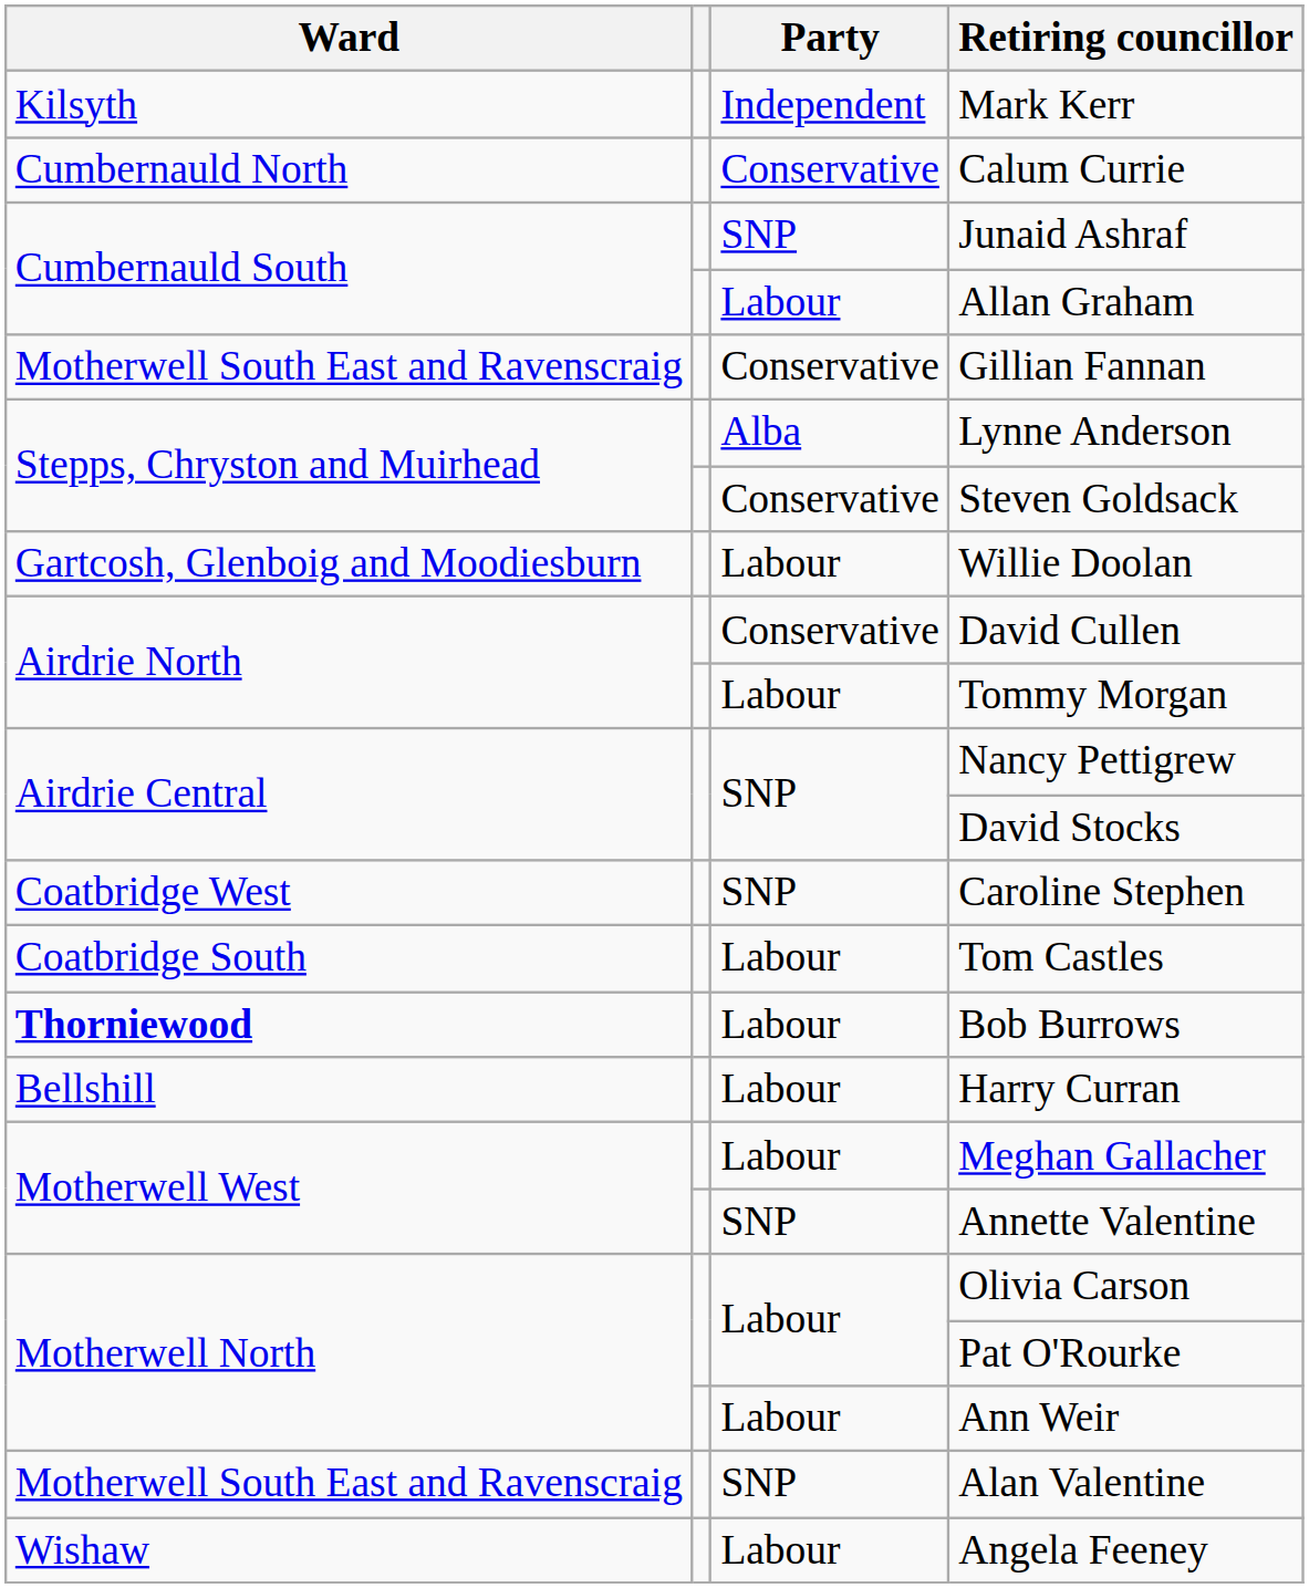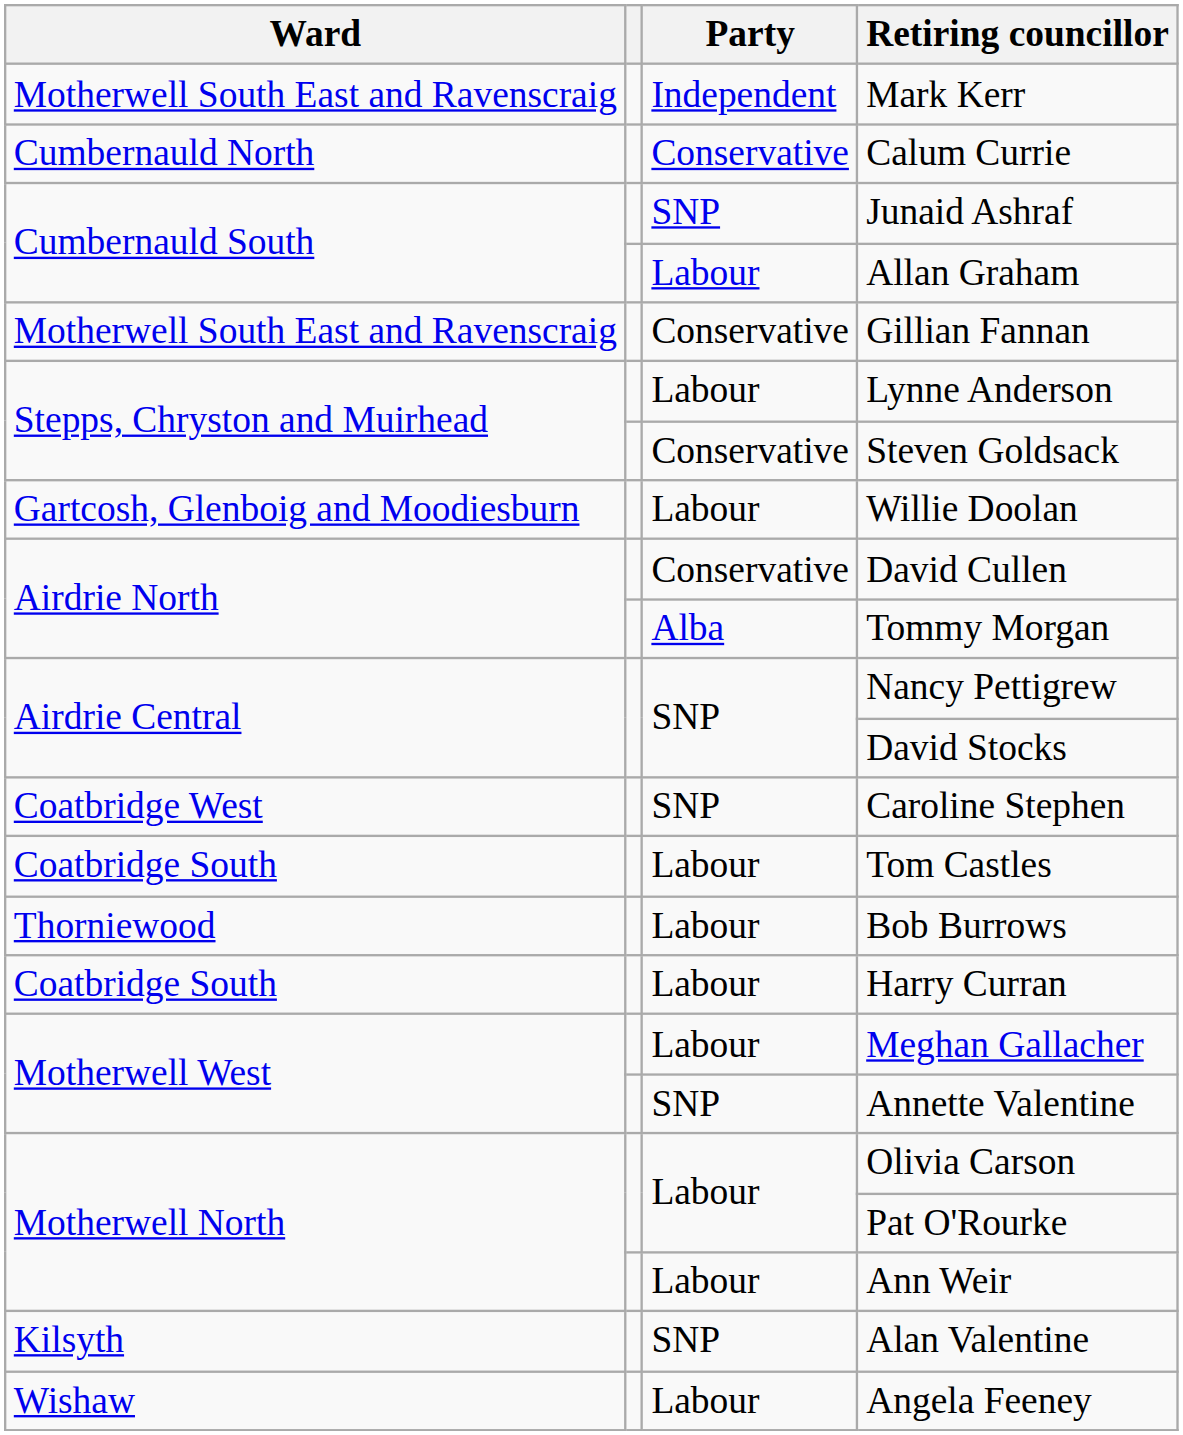Mark Kerr | Ward: Kilsyth -> Motherwell South East and Ravenscraig
Lynne Anderson | Party: Alba -> Labour
Tommy Morgan | Party: Labour -> Alba
Bob Burrows | Ward: bold -> normal
Harry Curran | Ward: Bellshill -> Coatbridge South
Alan Valentine | Ward: Motherwell South East and Ravenscraig -> Kilsyth
